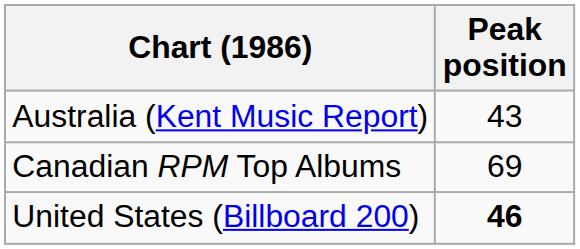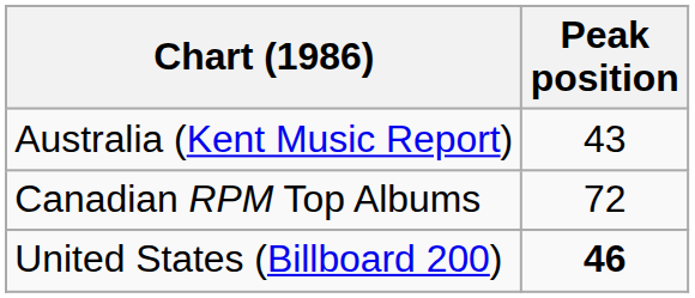Canadian RPM Top Albums | Peak position: 69 -> 72
